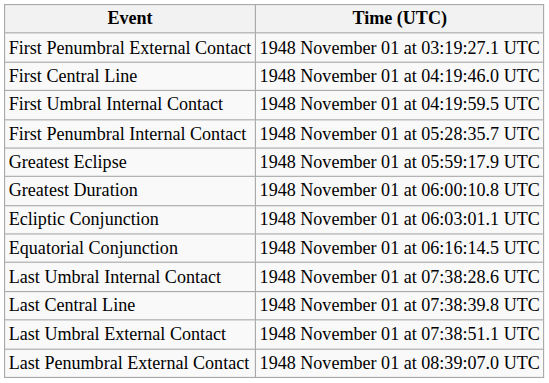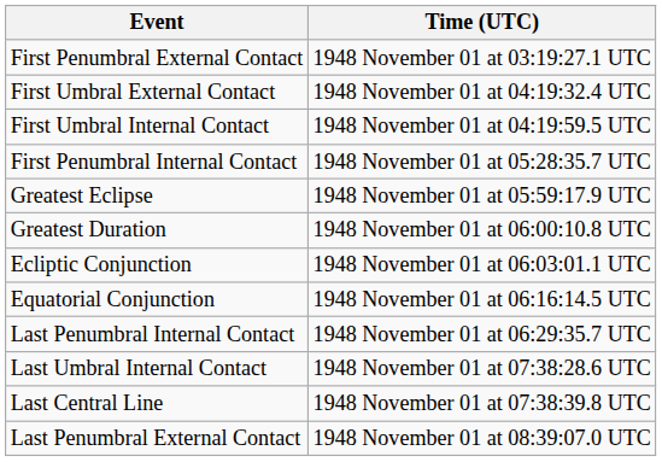+ row: First Umbral External Contact | 1948 November 01 at 04:19:32.4 UTC
- row: First Central Line | 1948 November 01 at 04:19:46.0 UTC
+ row: Last Penumbral Internal Contact | 1948 November 01 at 06:29:35.7 UTC
- row: Last Umbral External Contact | 1948 November 01 at 07:38:51.1 UTC
